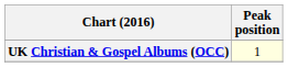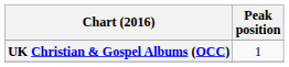UK Christian & Gospel Albums (OCC) | Peak position: lightyellow background -> no background
